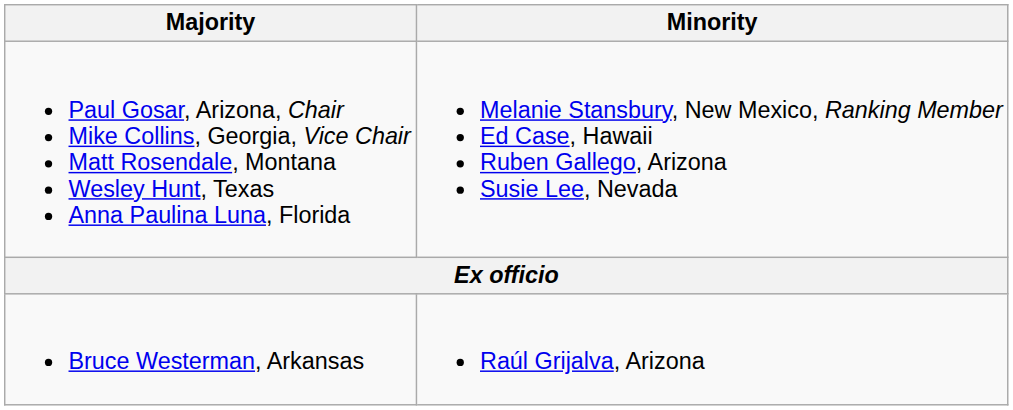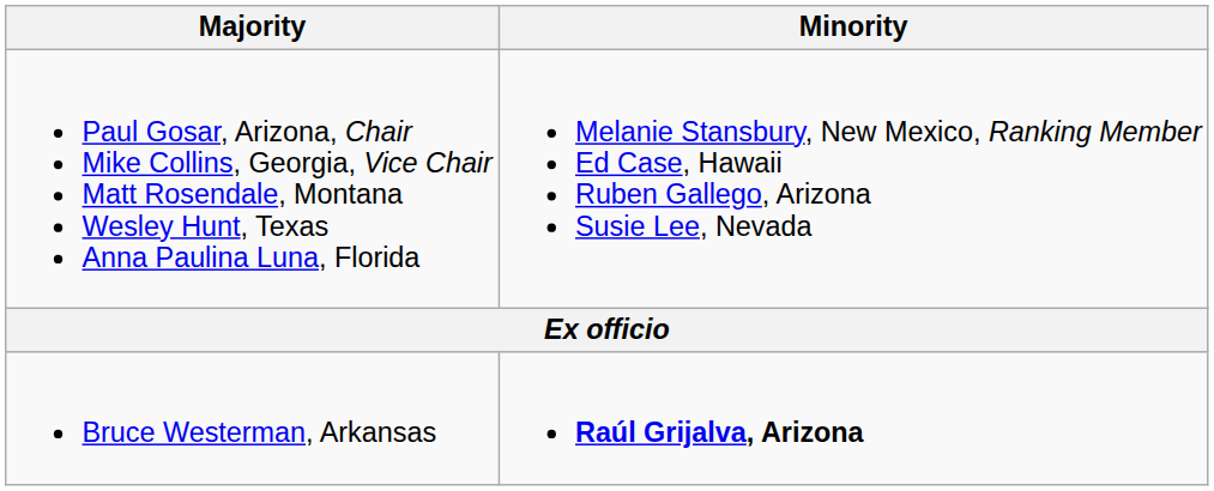Bruce Westerman, Arkansas | Minority: normal -> bold
